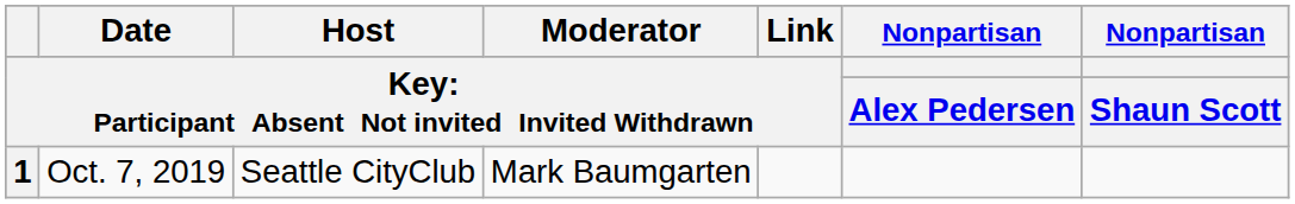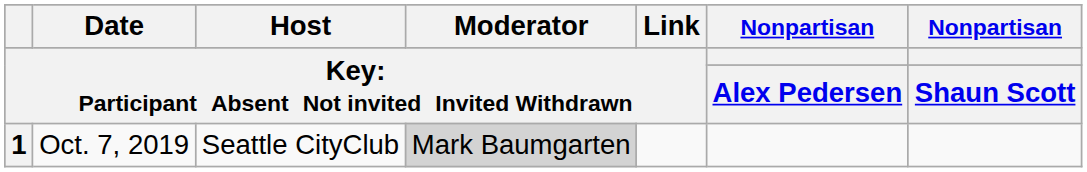1 | column 4: no background -> lightgrey background
